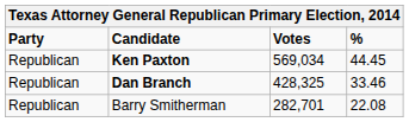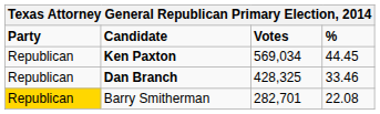Barry Smitherman | Party: no background -> gold background
